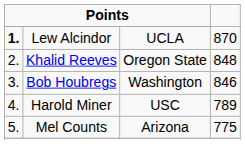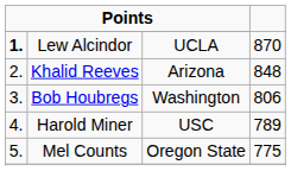Khalid Reeves | column 3: Oregon State -> Arizona
Bob Houbregs | column 4: 846 -> 806
Mel Counts | column 3: Arizona -> Oregon State
